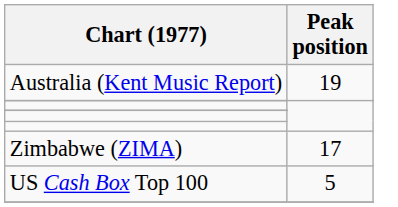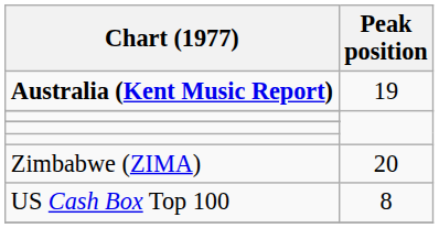row 2 | Chart (1977): normal -> bold
row 6 | Peak position: 17 -> 20
row 7 | Peak position: 5 -> 8
